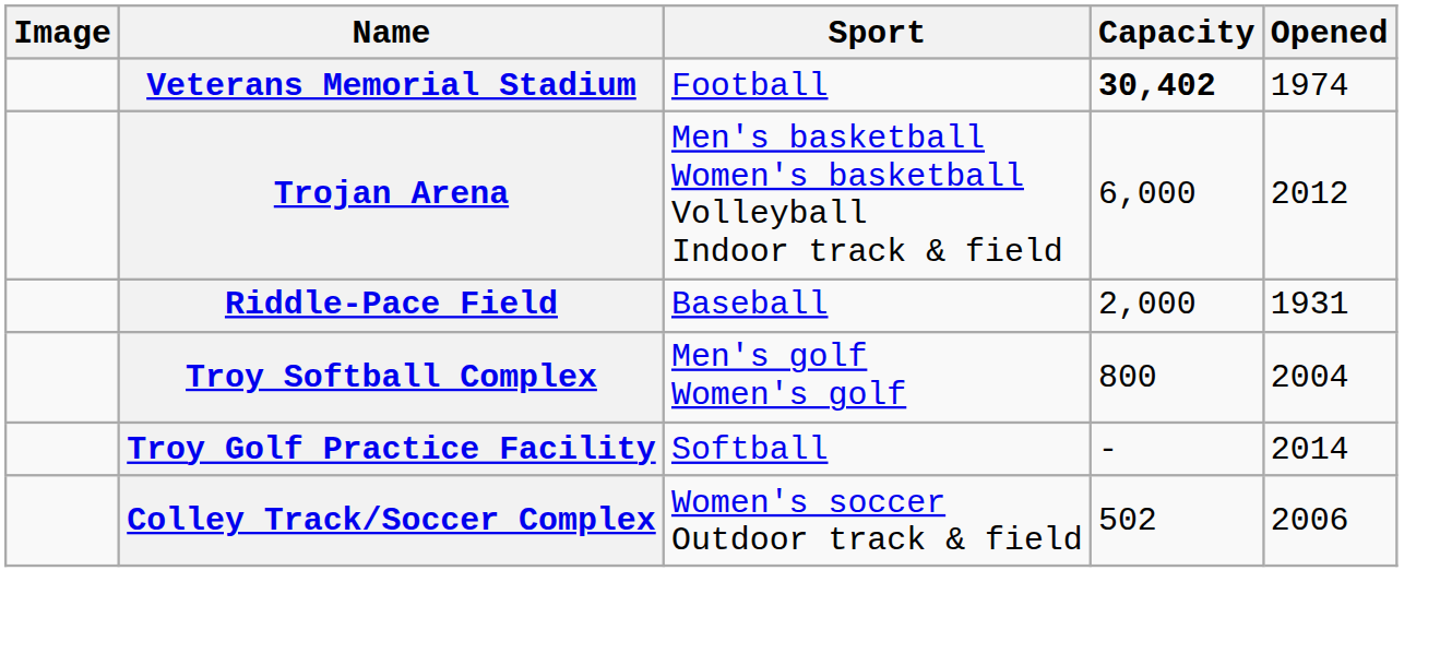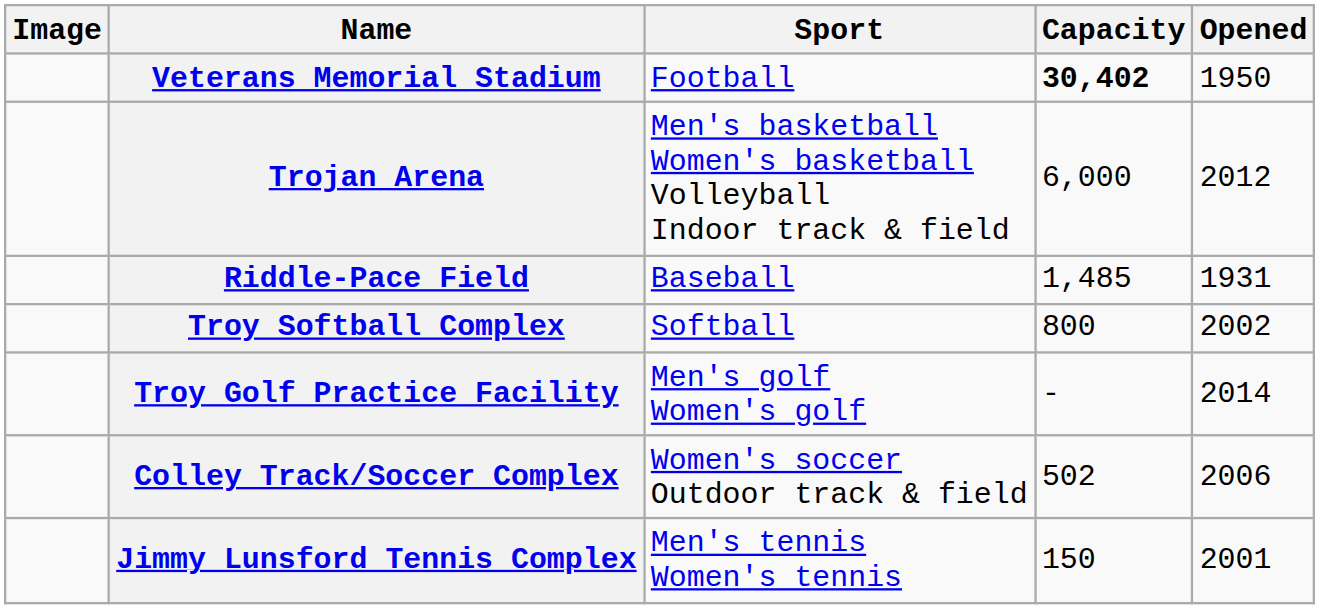Veterans Memorial Stadium | Opened: 1974 -> 1950
Riddle-Pace Field | Capacity: 2,000 -> 1,485
Troy Softball Complex | Sport: Men's golf Women's golf -> Softball
Troy Softball Complex | Opened: 2004 -> 2002
Troy Golf Practice Facility | Sport: Softball -> Men's golf Women's golf
+ row: Jimmy Lunsford Tennis Complex | Men's tennis Women's tennis | 150 | 2001
